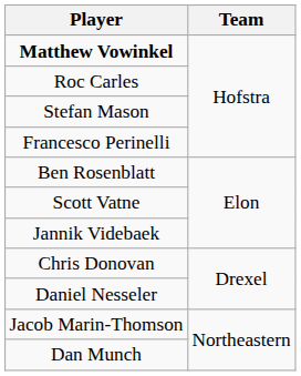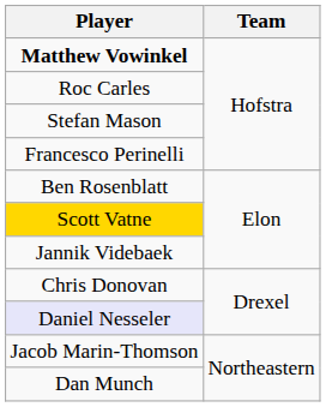Scott Vatne | Player: no background -> gold background
Daniel Nesseler | Player: no background -> lavender background
